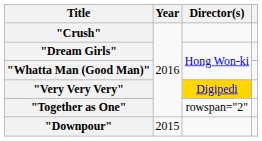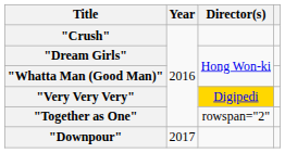"Downpour" | Year: 2015 -> 2017
